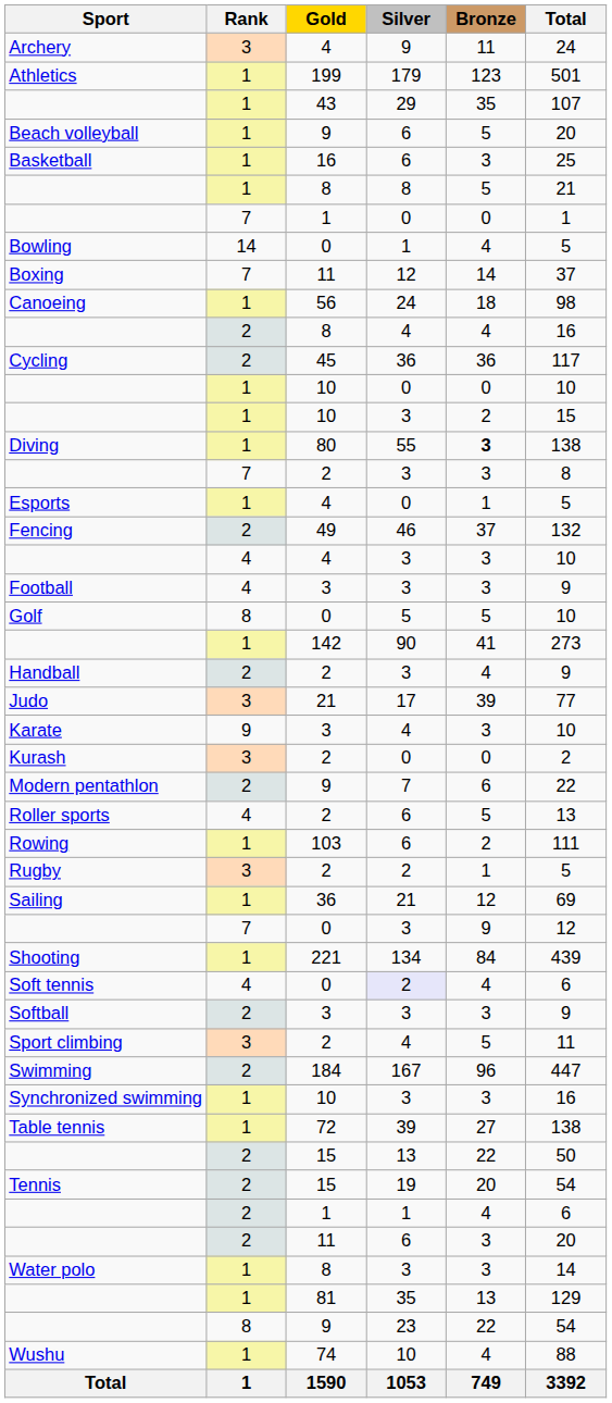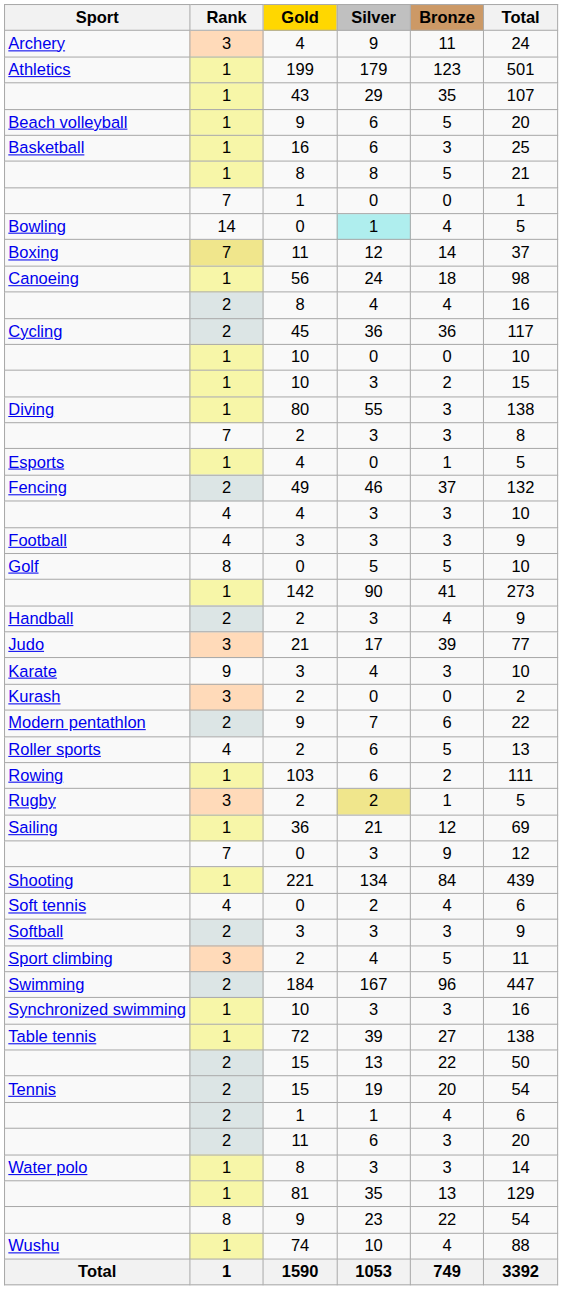Bowling | Silver: no background -> paleturquoise background
Boxing | Rank: no background -> khaki background
Diving | Bronze: bold -> normal
Rugby | Silver: no background -> khaki background
Soft tennis | Silver: lavender background -> no background
